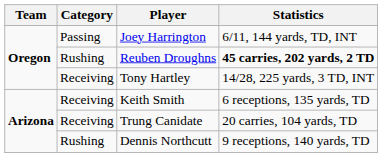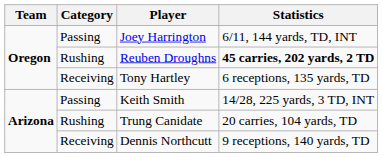Tony Hartley | Statistics: 14/28, 225 yards, 3 TD, INT -> 6 receptions, 135 yards, TD
Keith Smith | Category: Receiving -> Passing
Keith Smith | Statistics: 6 receptions, 135 yards, TD -> 14/28, 225 yards, 3 TD, INT
Trung Canidate | Category: Receiving -> Rushing
Dennis Northcutt | Category: Rushing -> Receiving
